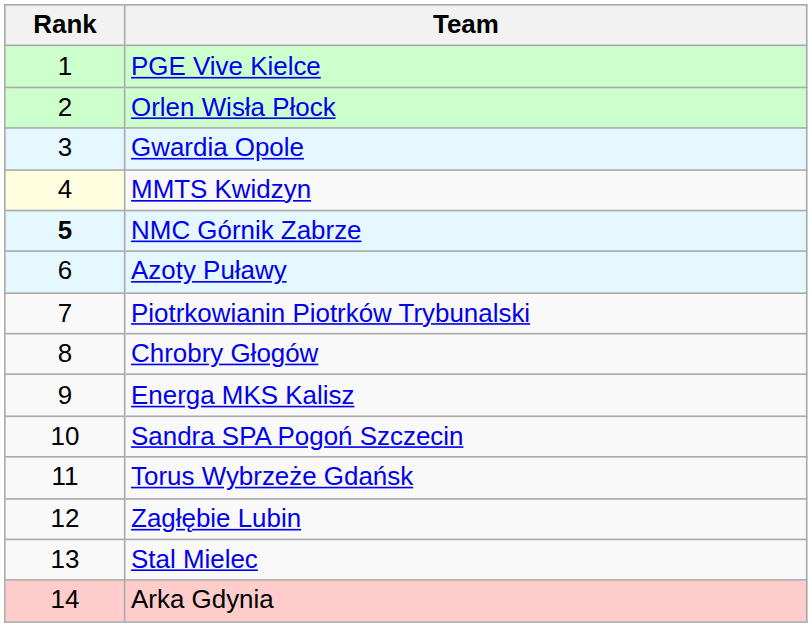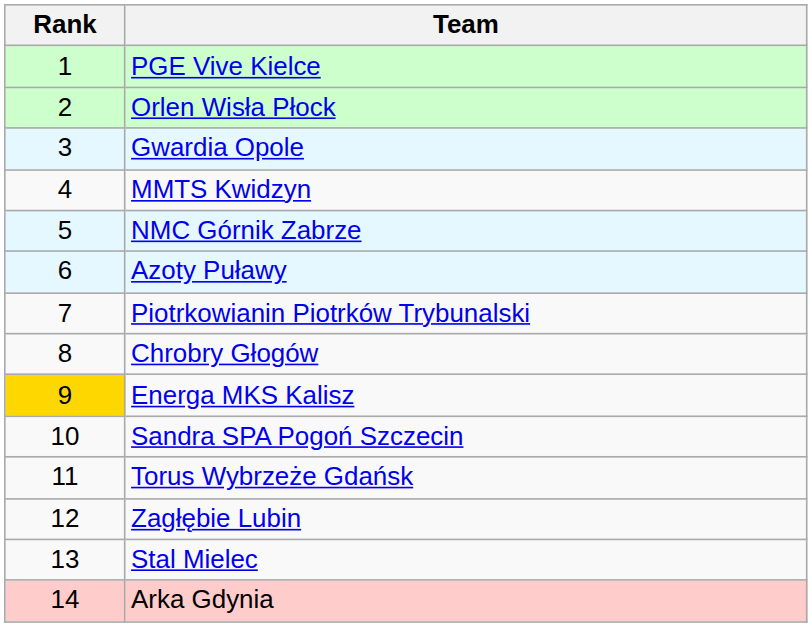MMTS Kwidzyn | Rank: lightyellow background -> no background
NMC Górnik Zabrze | Rank: bold -> normal
Energa MKS Kalisz | Rank: no background -> gold background
